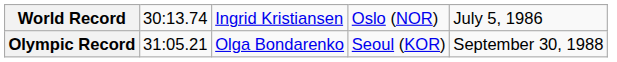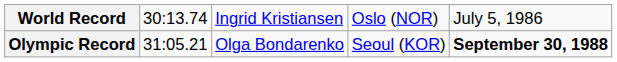Olympic Record | column 5: normal -> bold
